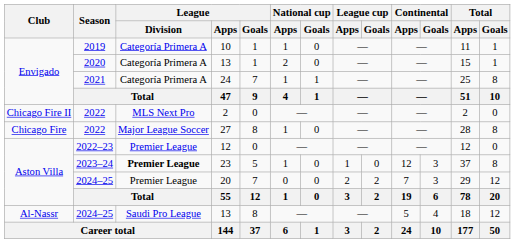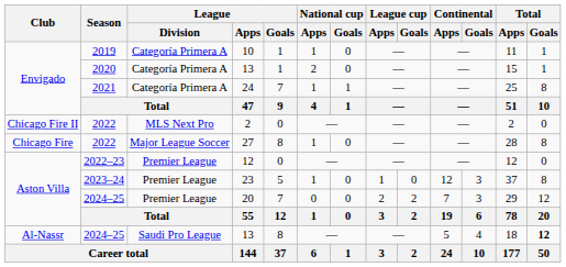23 | League / Division: bold -> normal
2024–25 / 13 | Total / Goals: normal -> bold
